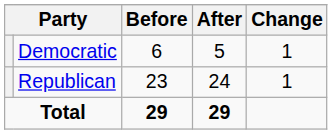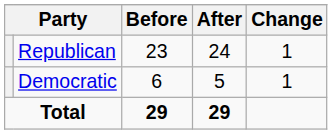rows swapped: Republican <-> Democratic
